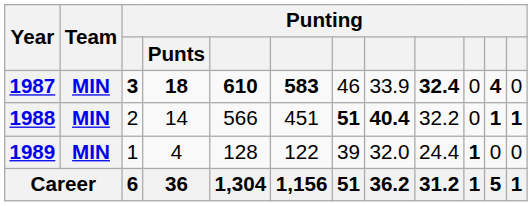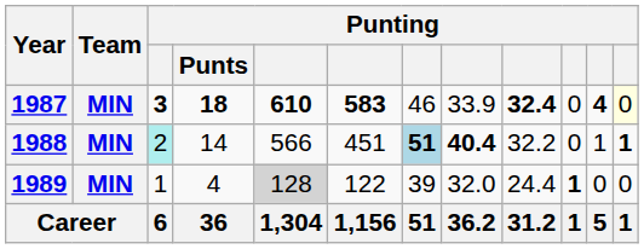1987 | column 12: no background -> lightyellow background
1988 | column 3: no background -> paleturquoise background
1988 | column 7: no background -> lightblue background
1988 | column 11: bold -> normal
1989 | column 5: no background -> lightgrey background
